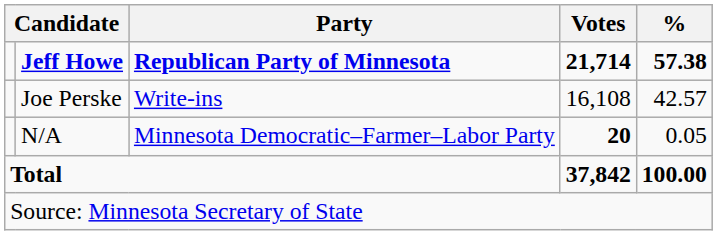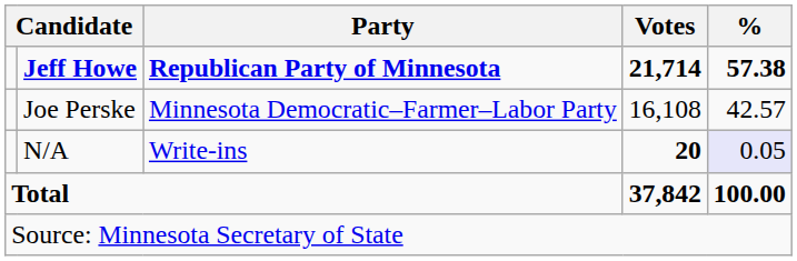Joe Perske | Party: Write-ins -> Minnesota Democratic–Farmer–Labor Party
N/A | Party: Minnesota Democratic–Farmer–Labor Party -> Write-ins
N/A | %: no background -> lavender background
